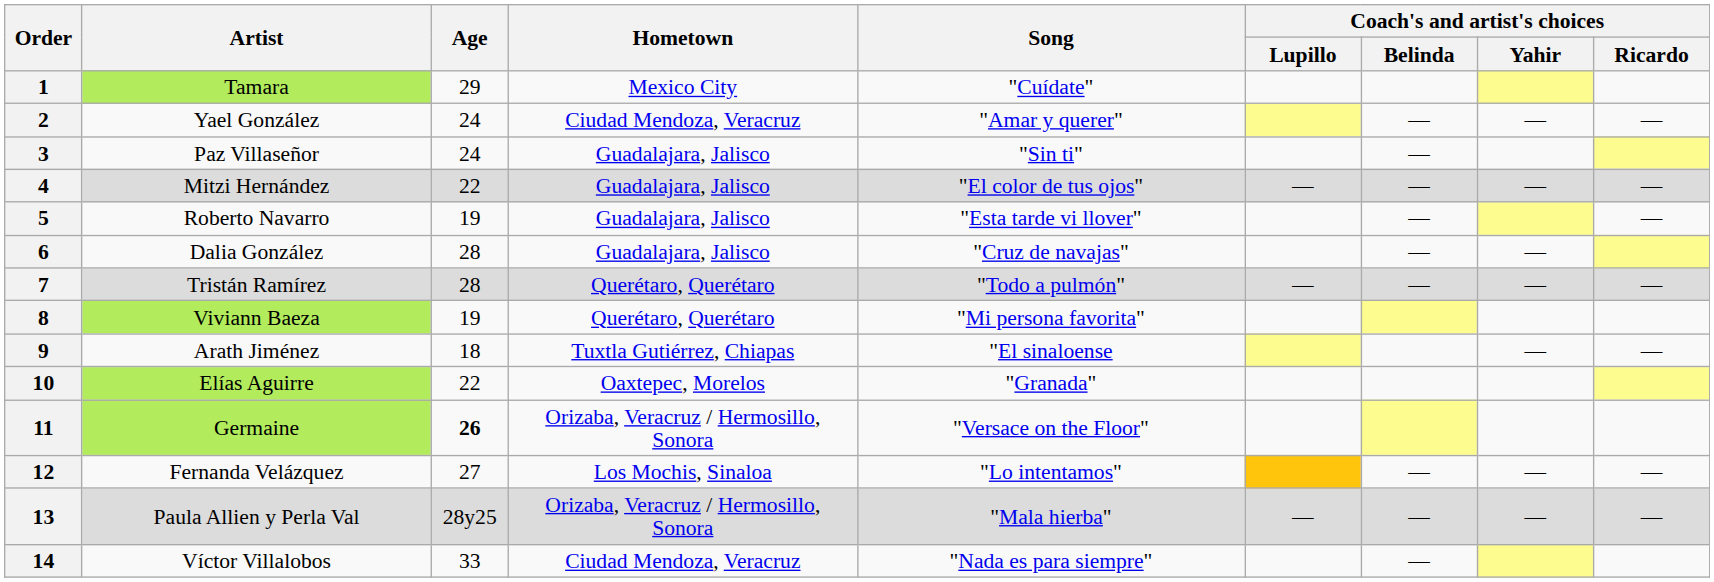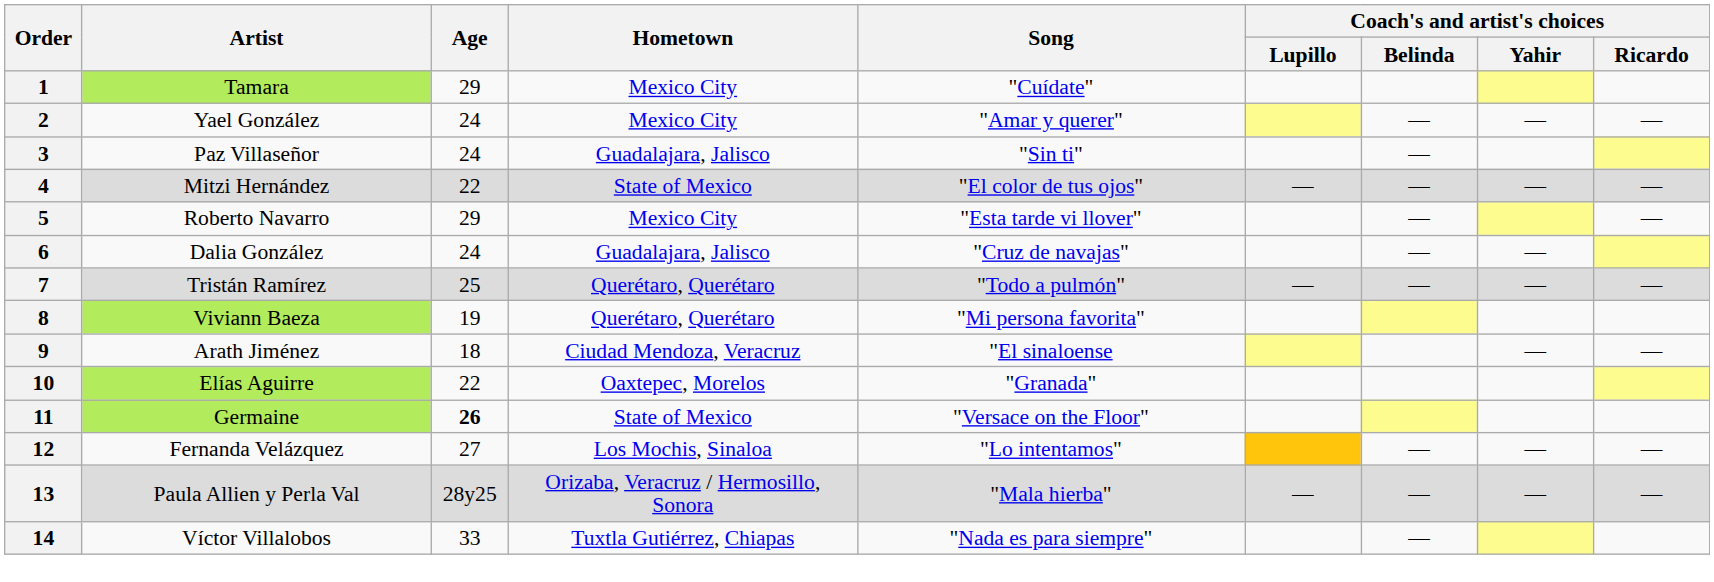2 | Hometown: Ciudad Mendoza, Veracruz -> Mexico City
4 | Hometown: Guadalajara, Jalisco -> State of Mexico
5 | Age: 19 -> 29
5 | Hometown: Guadalajara, Jalisco -> Mexico City
6 | Age: 28 -> 24
7 | Age: 28 -> 25
9 | Hometown: Tuxtla Gutiérrez, Chiapas -> Ciudad Mendoza, Veracruz
11 | Hometown: Orizaba, Veracruz / Hermosillo, Sonora -> State of Mexico
14 | Hometown: Ciudad Mendoza, Veracruz -> Tuxtla Gutiérrez, Chiapas
